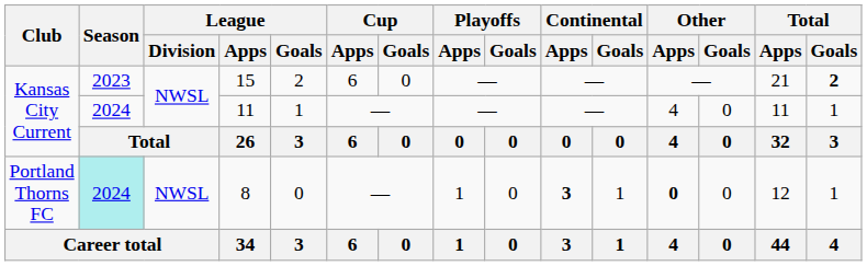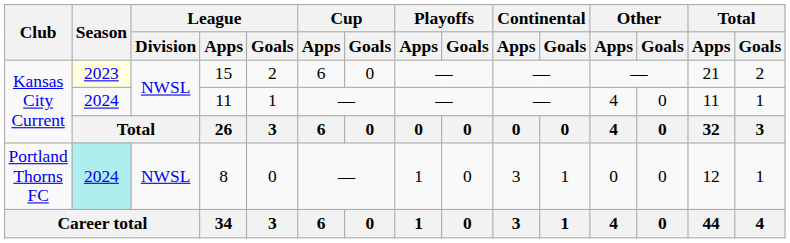15 | Season: no background -> lightyellow background
15 | Total / Goals: bold -> normal
8 | Continental / Apps: bold -> normal
8 | Other / Apps: bold -> normal
